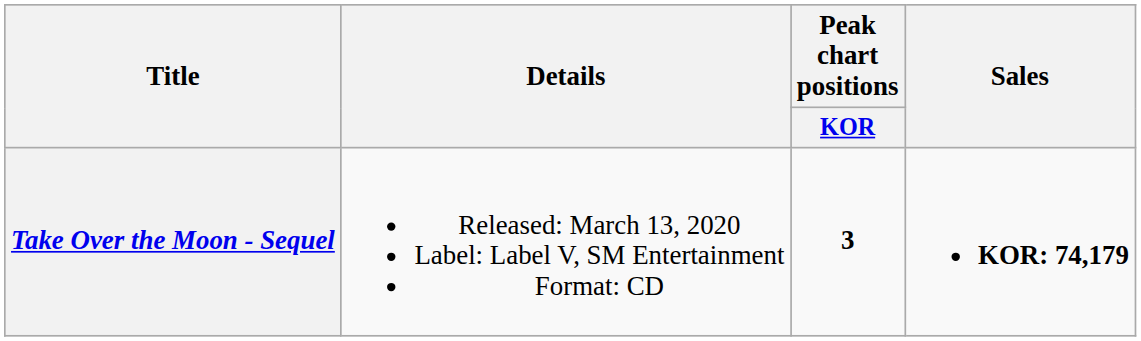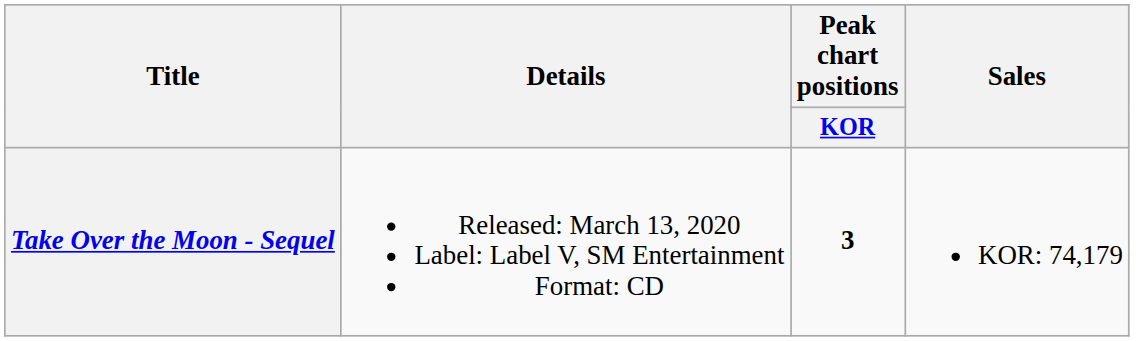Take Over the Moon - Sequel | Sales: bold -> normal
